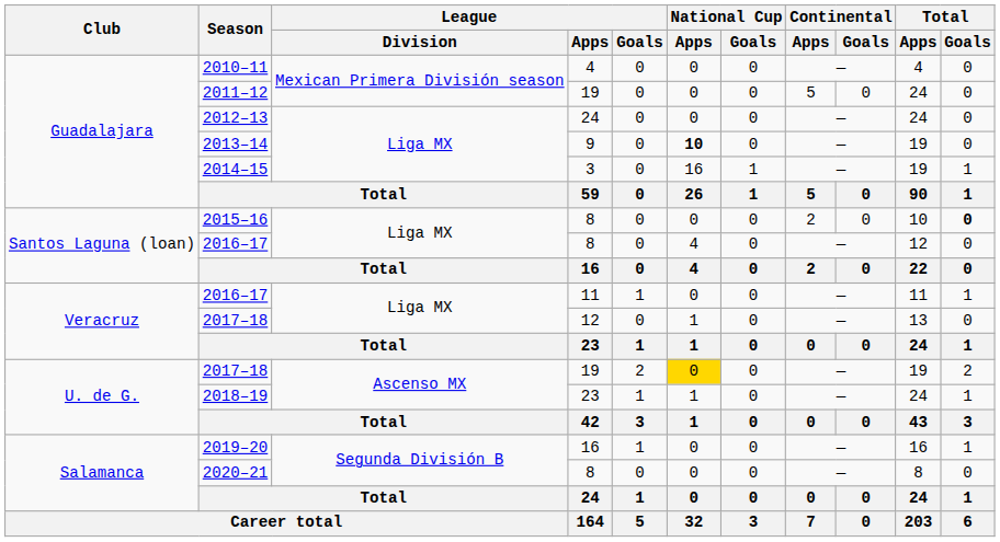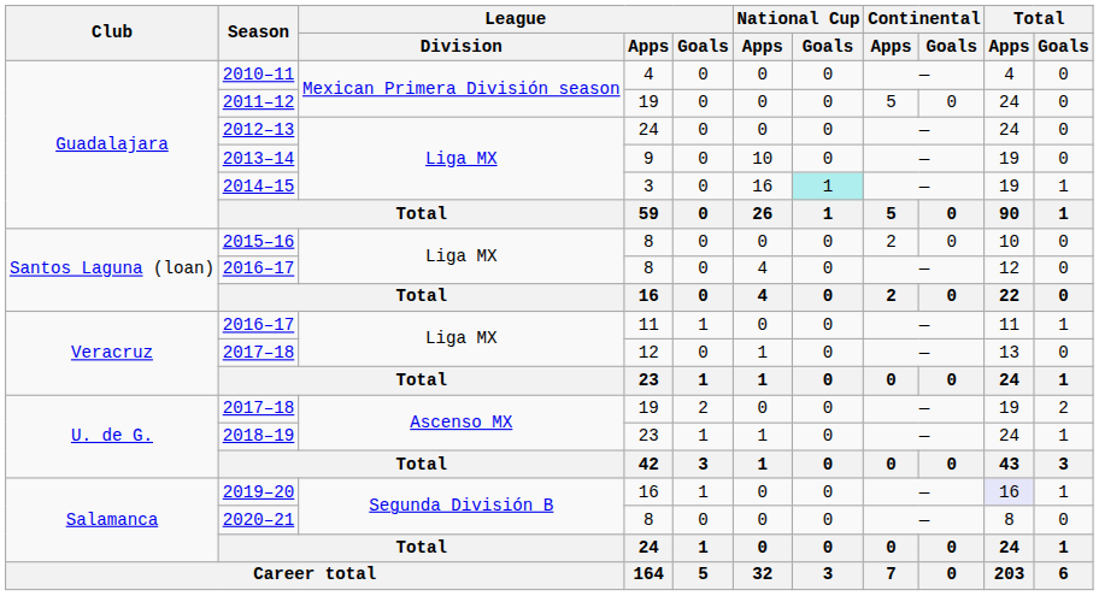2013–14 | National Cup / Apps: bold -> normal
2014–15 | National Cup / Goals: no background -> paleturquoise background
2015–16 | Total / Goals: bold -> normal
2017–18 / 19 | National Cup / Apps: gold background -> no background
2019–20 | Total / Apps: no background -> lavender background
